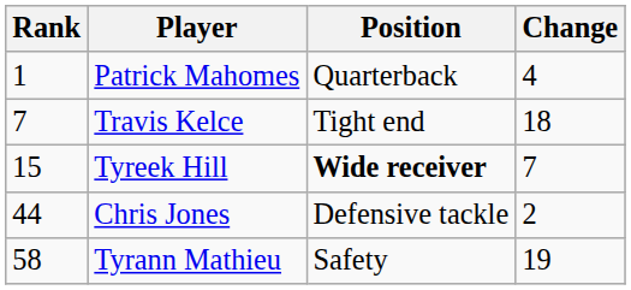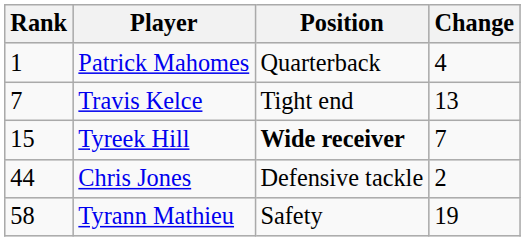Travis Kelce | Change: 18 -> 13
